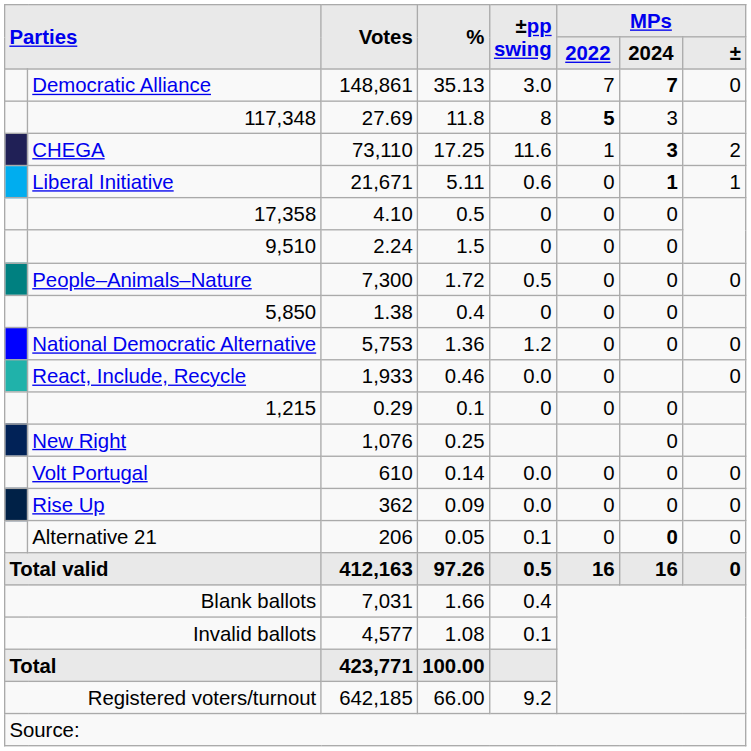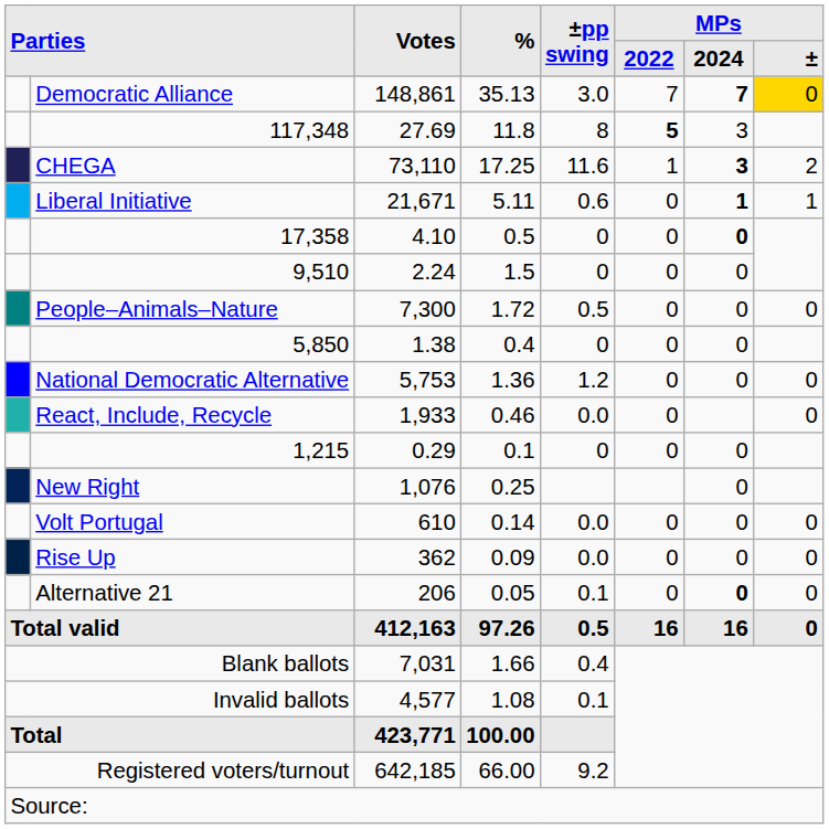Democratic Alliance | MPs / ±: no background -> gold background
17,358 | MPs / 2024: normal -> bold
